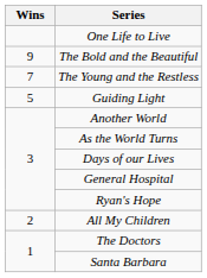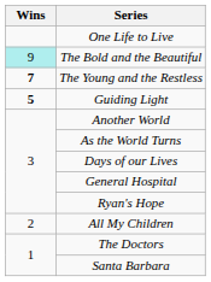The Bold and the Beautiful | Wins: no background -> paleturquoise background
The Young and the Restless | Wins: normal -> bold
Guiding Light | Wins: normal -> bold
